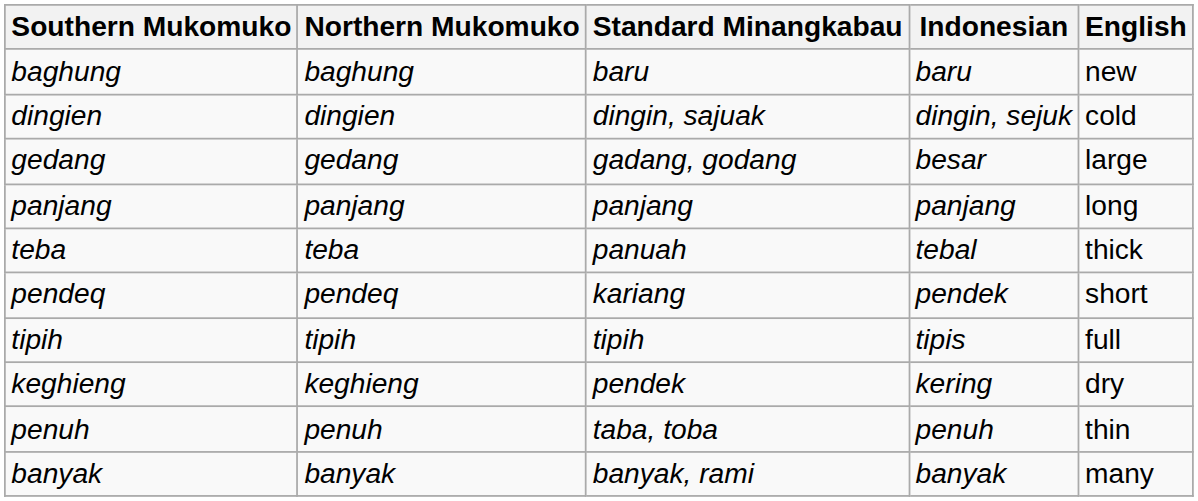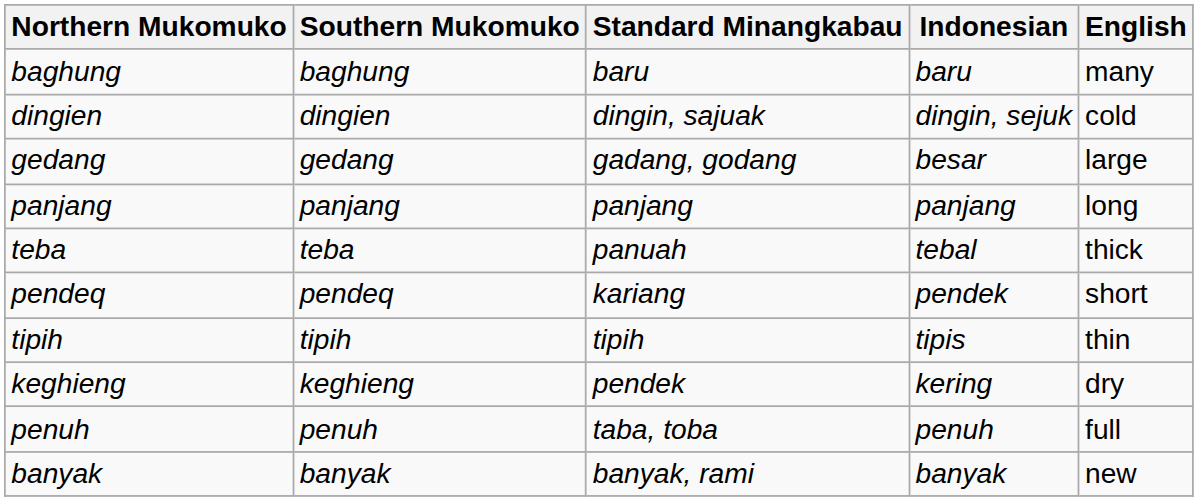columns swapped: Northern Mukomuko <-> Southern Mukomuko
row 2 | English: new -> many
row 8 | English: full -> thin
row 10 | English: thin -> full
row 11 | English: many -> new
